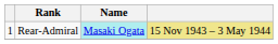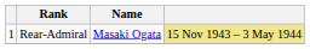Rear-Admiral | Name: paleturquoise background -> no background
